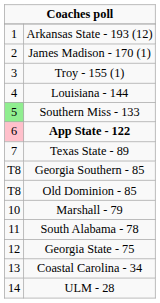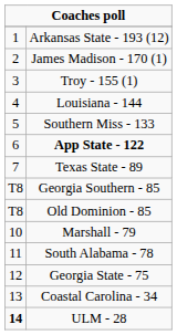Southern Miss - 133 | column 1: lightgreen background -> no background
App State - 122 | column 1: pink background -> no background
ULM - 28 | column 1: normal -> bold
